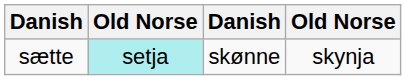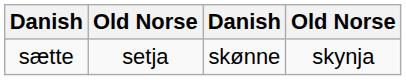sætte | column 2: paleturquoise background -> no background
